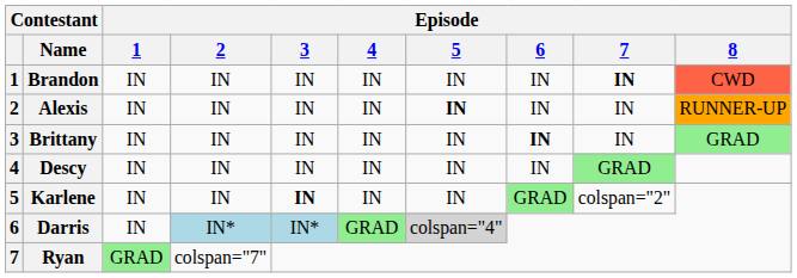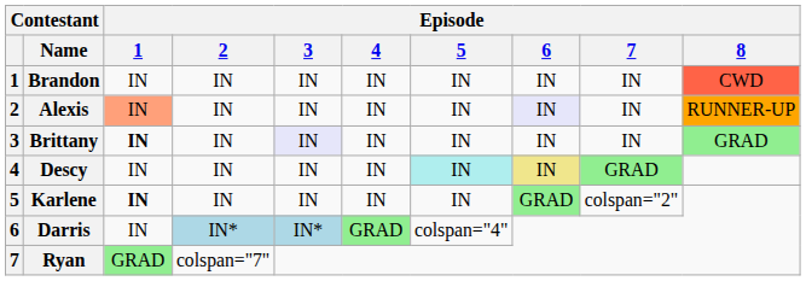Brandon | Episode / 7: bold -> normal
Alexis | Episode / 1: no background -> lightsalmon background
Alexis | Episode / 5: bold -> normal
Alexis | Episode / 6: no background -> lavender background
Brittany | Episode / 1: normal -> bold
Brittany | Episode / 3: no background -> lavender background
Brittany | Episode / 6: bold -> normal
Descy | Episode / 5: no background -> paleturquoise background
Descy | Episode / 6: no background -> khaki background
Karlene | Episode / 1: normal -> bold
Karlene | Episode / 3: bold -> normal
Darris | Episode / 5: lightgrey background -> no background
